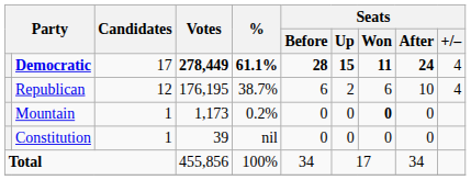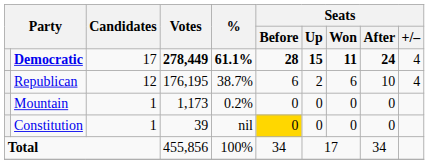Mountain | Seats / Won: bold -> normal
Constitution | Seats / Before: no background -> gold background
